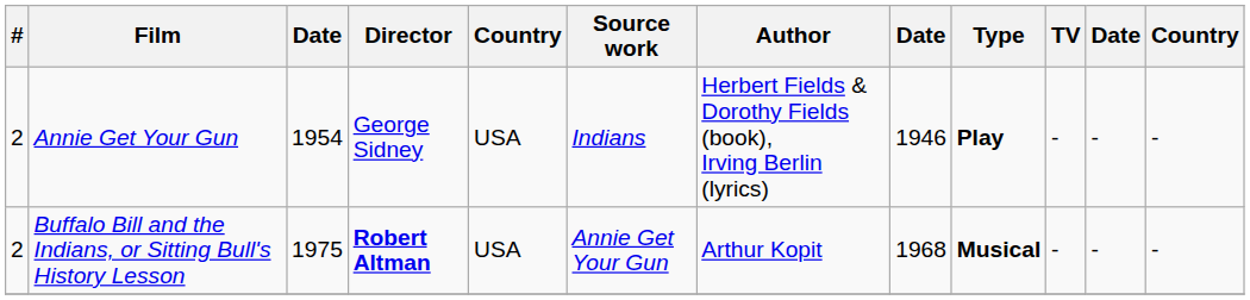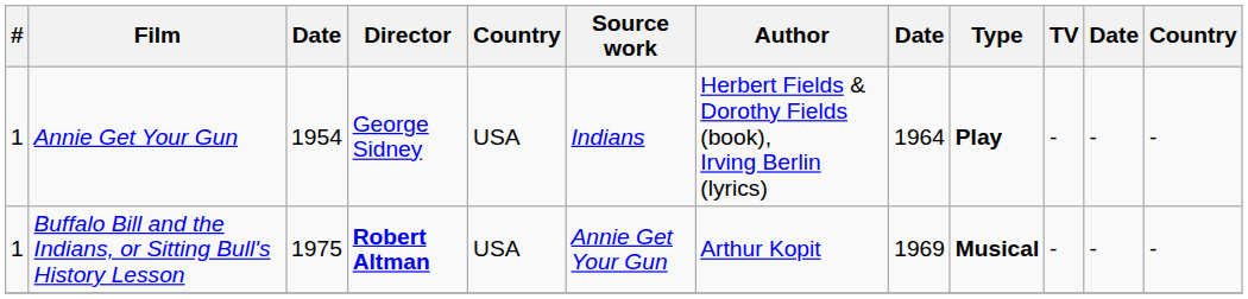row 2 | #: 2 -> 1
row 2 | column 8: 1946 -> 1964
row 3 | #: 2 -> 1
row 3 | column 8: 1968 -> 1969
